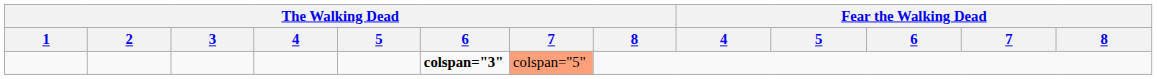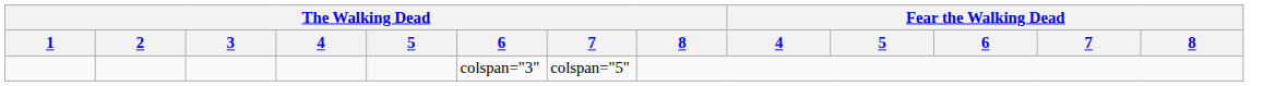row 3 | The Walking Dead / 6: bold -> normal
row 3 | The Walking Dead / 7: lightsalmon background -> no background
